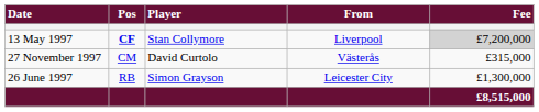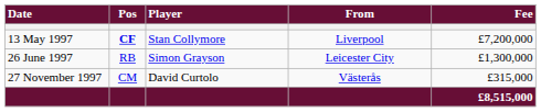13 May 1997 | Fee: lightgrey background -> no background
rows swapped: 26 June 1997 <-> 27 November 1997
